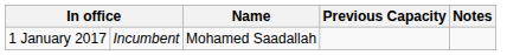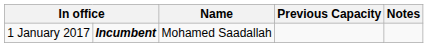1 January 2017 | column 2: normal -> bold
